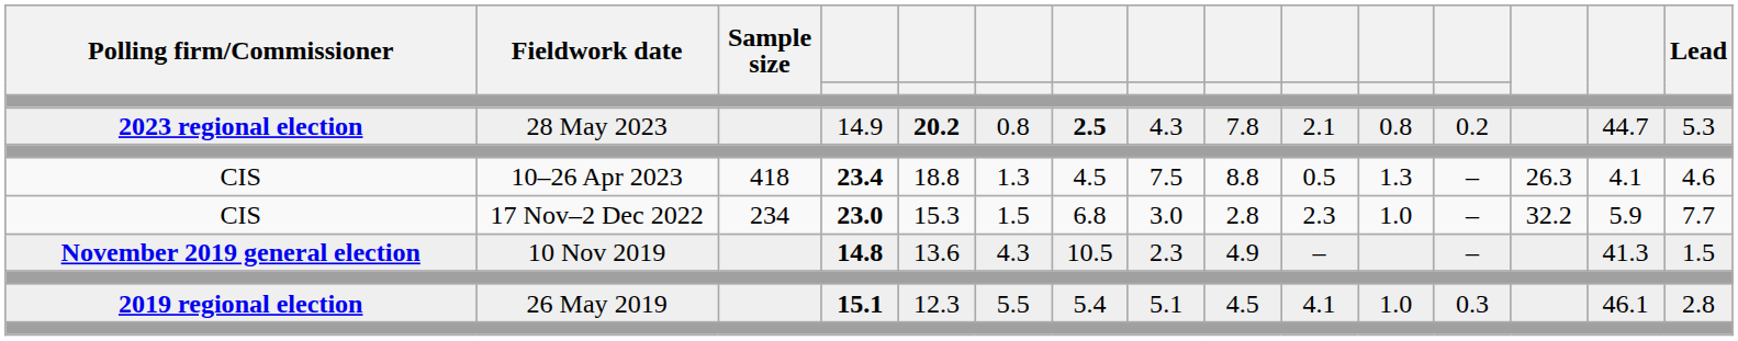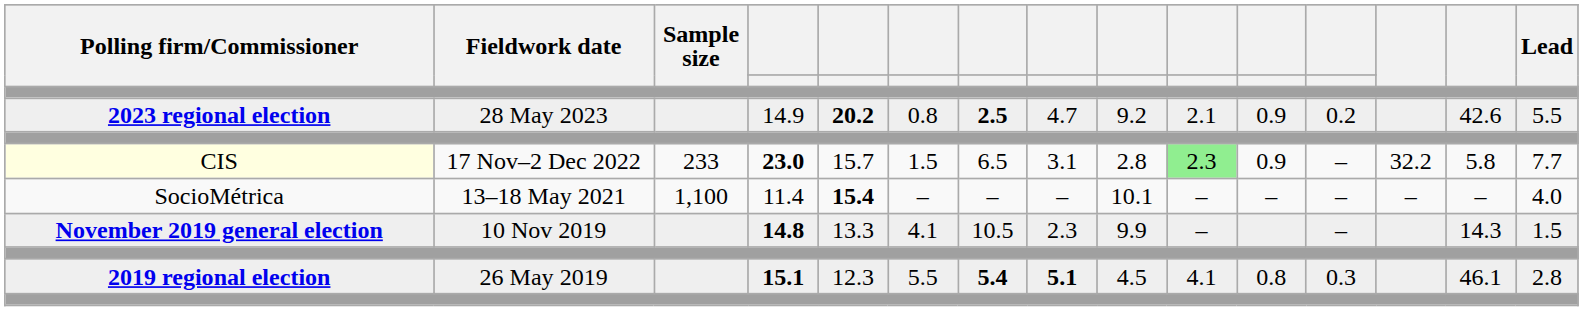28 May 2023 | column 8: 4.3 -> 4.7
28 May 2023 | column 9: 7.8 -> 9.2
28 May 2023 | column 11: 0.8 -> 0.9
28 May 2023 | column 14: 44.7 -> 42.6
28 May 2023 | Lead: 5.3 -> 5.5
- row: CIS | 10–26 Apr 2023 | 418 | 23.4 | 18.8 | 1.3 | 4.5 | 7.5 | 8.8 | 0.5 | 1.3 | – | 26.3 | 4.1 | 4.6
17 Nov–2 Dec 2022 | Polling firm/Commissioner: no background -> lightyellow background
17 Nov–2 Dec 2022 | Sample size: 234 -> 233
17 Nov–2 Dec 2022 | column 5: 15.3 -> 15.7
17 Nov–2 Dec 2022 | column 7: 6.8 -> 6.5
17 Nov–2 Dec 2022 | column 8: 3.0 -> 3.1
17 Nov–2 Dec 2022 | column 10: no background -> lightgreen background
17 Nov–2 Dec 2022 | column 11: 1.0 -> 0.9
17 Nov–2 Dec 2022 | column 14: 5.9 -> 5.8
+ row: SocioMétrica | 13–18 May 2021 | 1,100 | 11.4 | 15.4 | – | – | – | 10.1 | – | – | – | – | – | 4.0
10 Nov 2019 | column 5: 13.6 -> 13.3
10 Nov 2019 | column 6: 4.3 -> 4.1
10 Nov 2019 | column 9: 4.9 -> 9.9
10 Nov 2019 | column 14: 41.3 -> 14.3
26 May 2019 | column 7: normal -> bold
26 May 2019 | column 8: normal -> bold
26 May 2019 | column 11: 1.0 -> 0.8
